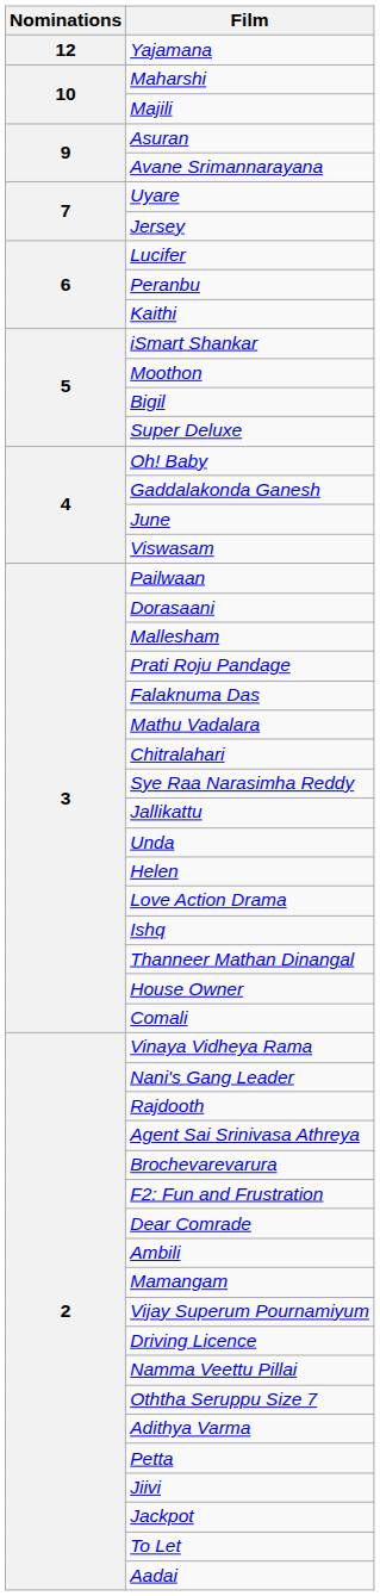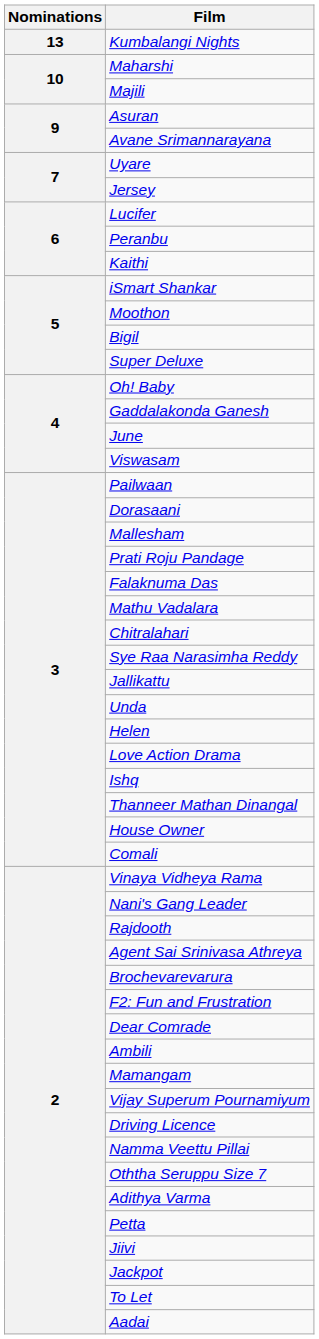+ row: 13 | Kumbalangi Nights
- row: 12 | Yajamana
